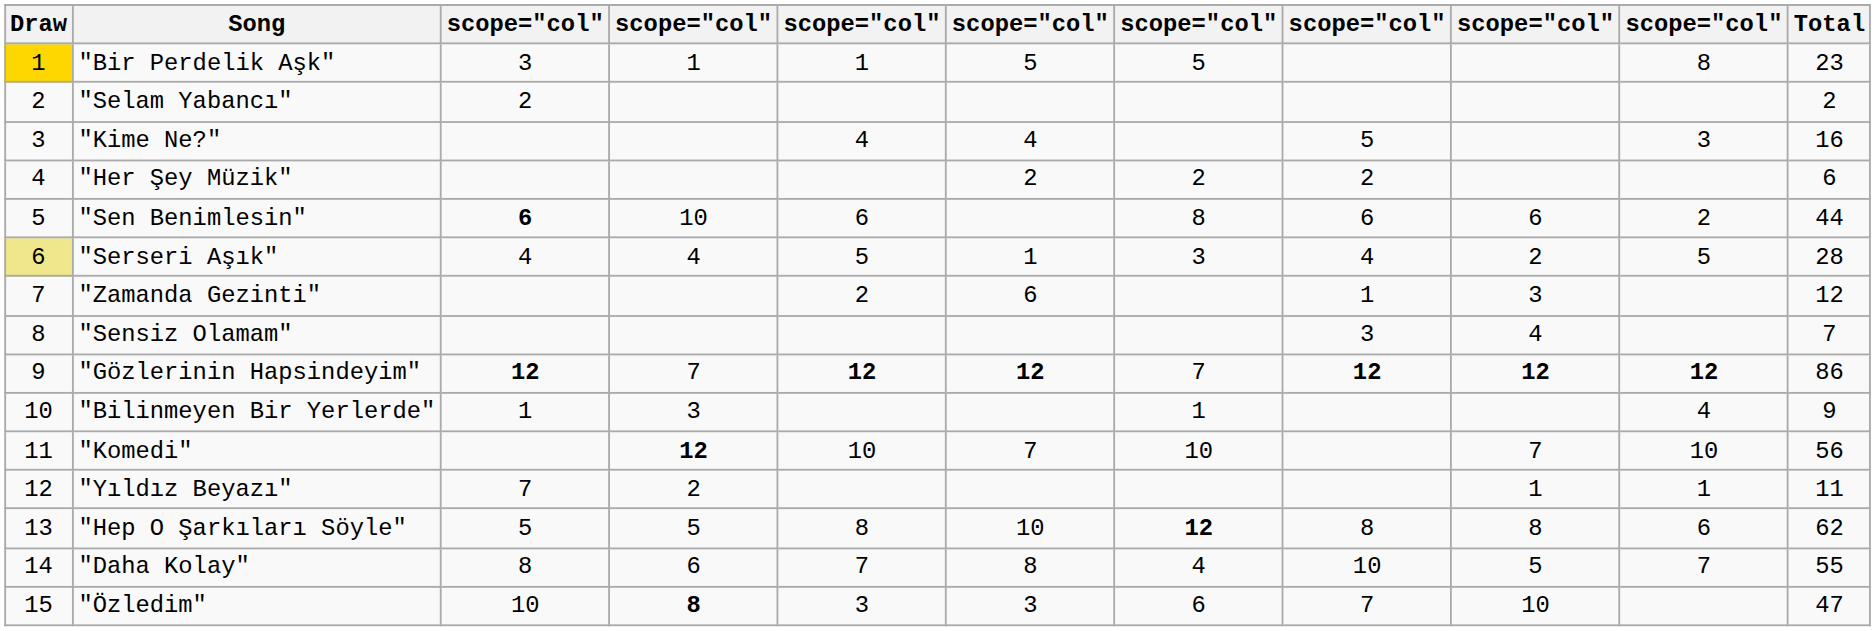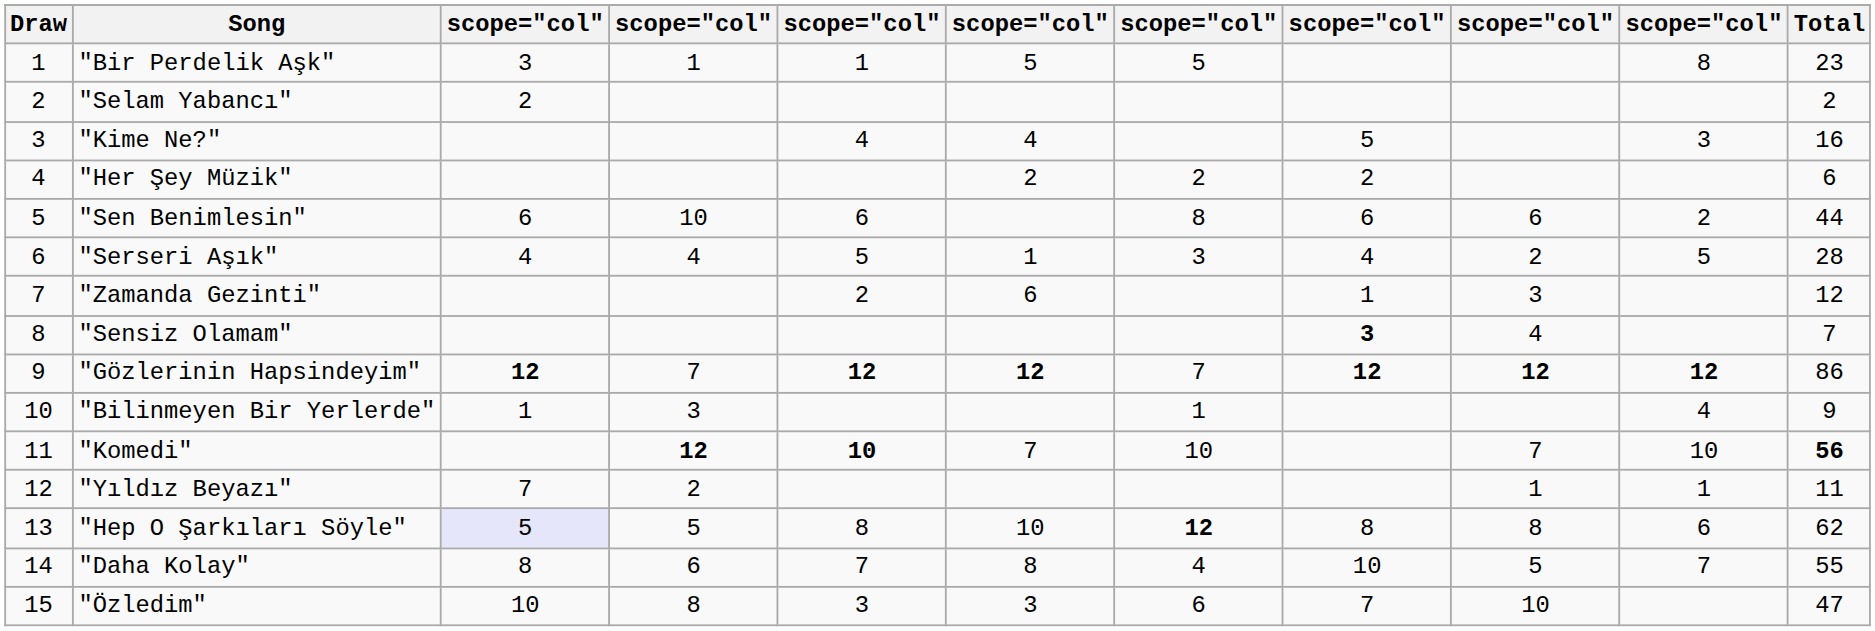"Bir Perdelik Aşk" | Draw: gold background -> no background
"Sen Benimlesin" | column 3: bold -> normal
"Serseri Aşık" | Draw: khaki background -> no background
"Sensiz Olamam" | column 8: normal -> bold
"Komedi" | column 5: normal -> bold
"Komedi" | Total: normal -> bold
"Hep O Şarkıları Söyle" | column 3: no background -> lavender background
"Özledim" | column 4: bold -> normal
